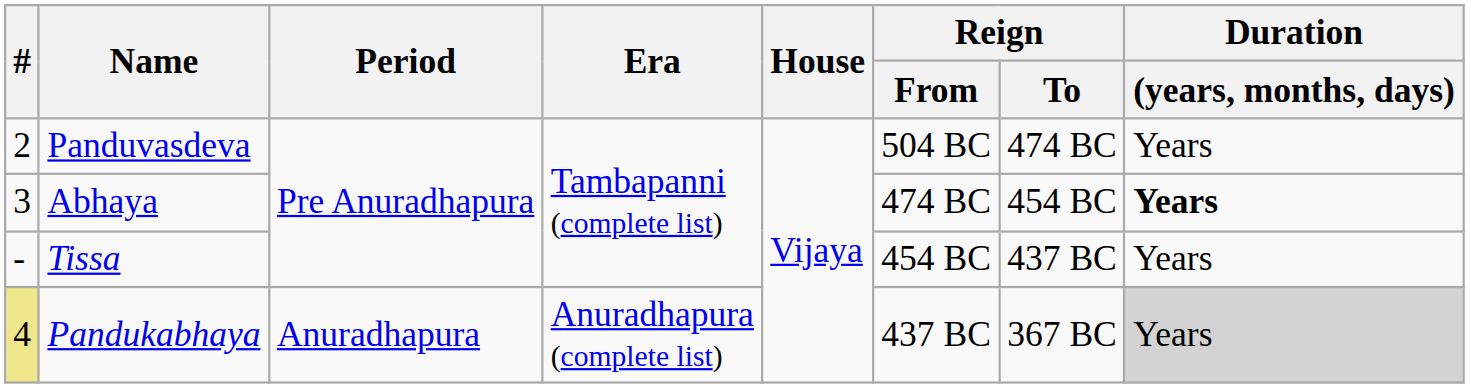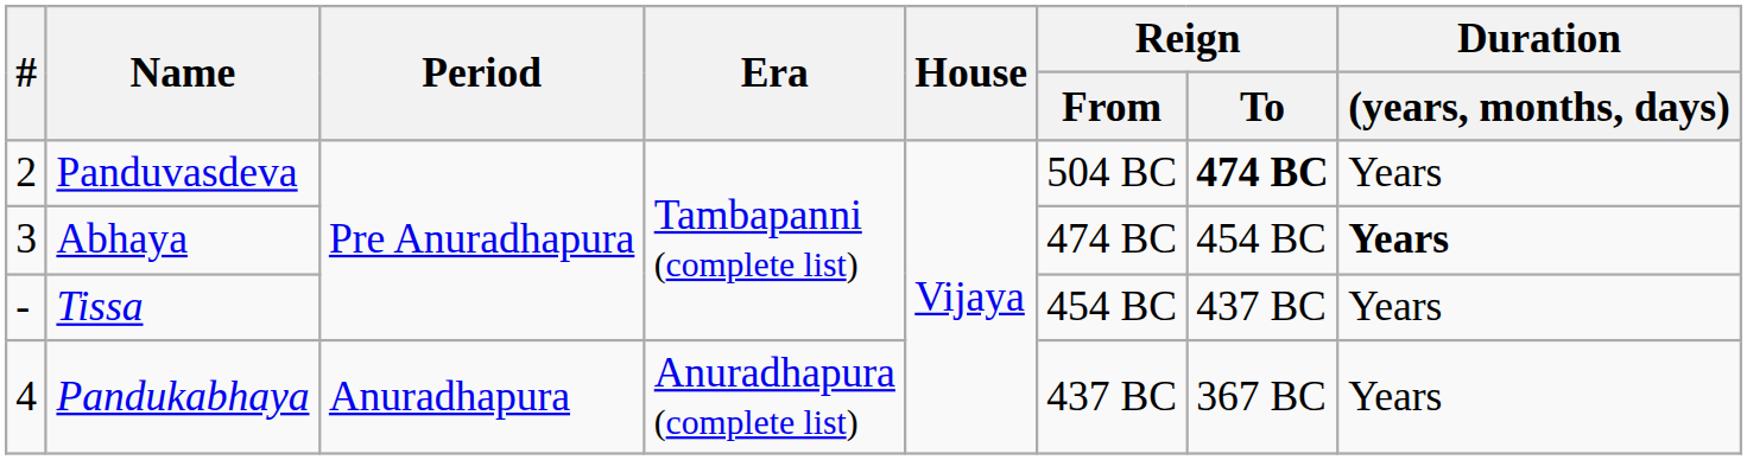Panduvasdeva | Reign / To: normal -> bold
Pandukabhaya | #: khaki background -> no background
Pandukabhaya | Duration / (years, months, days): lightgrey background -> no background
